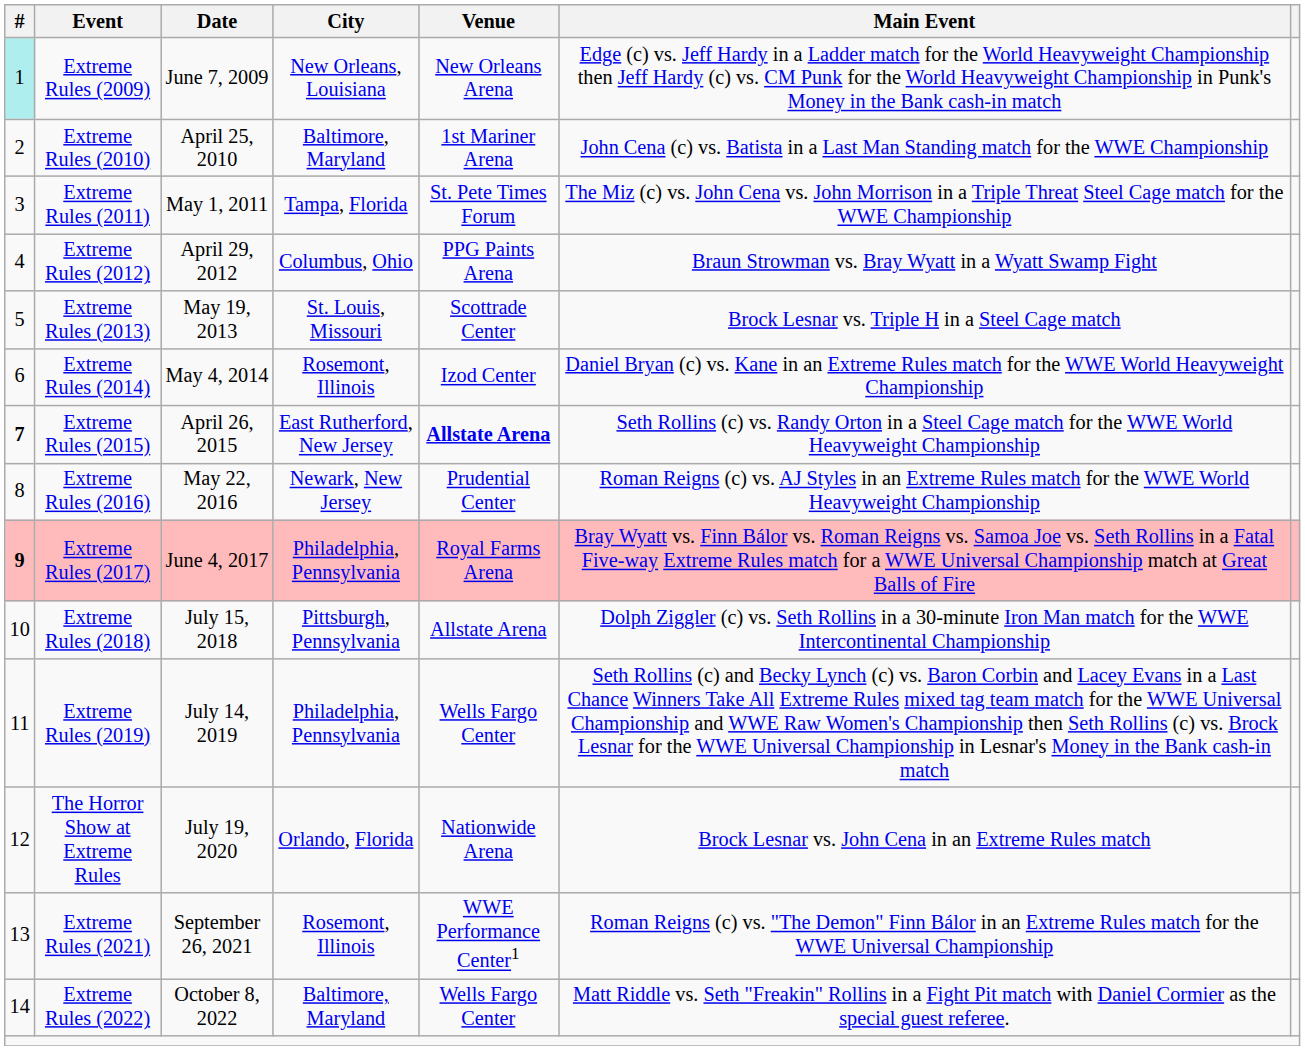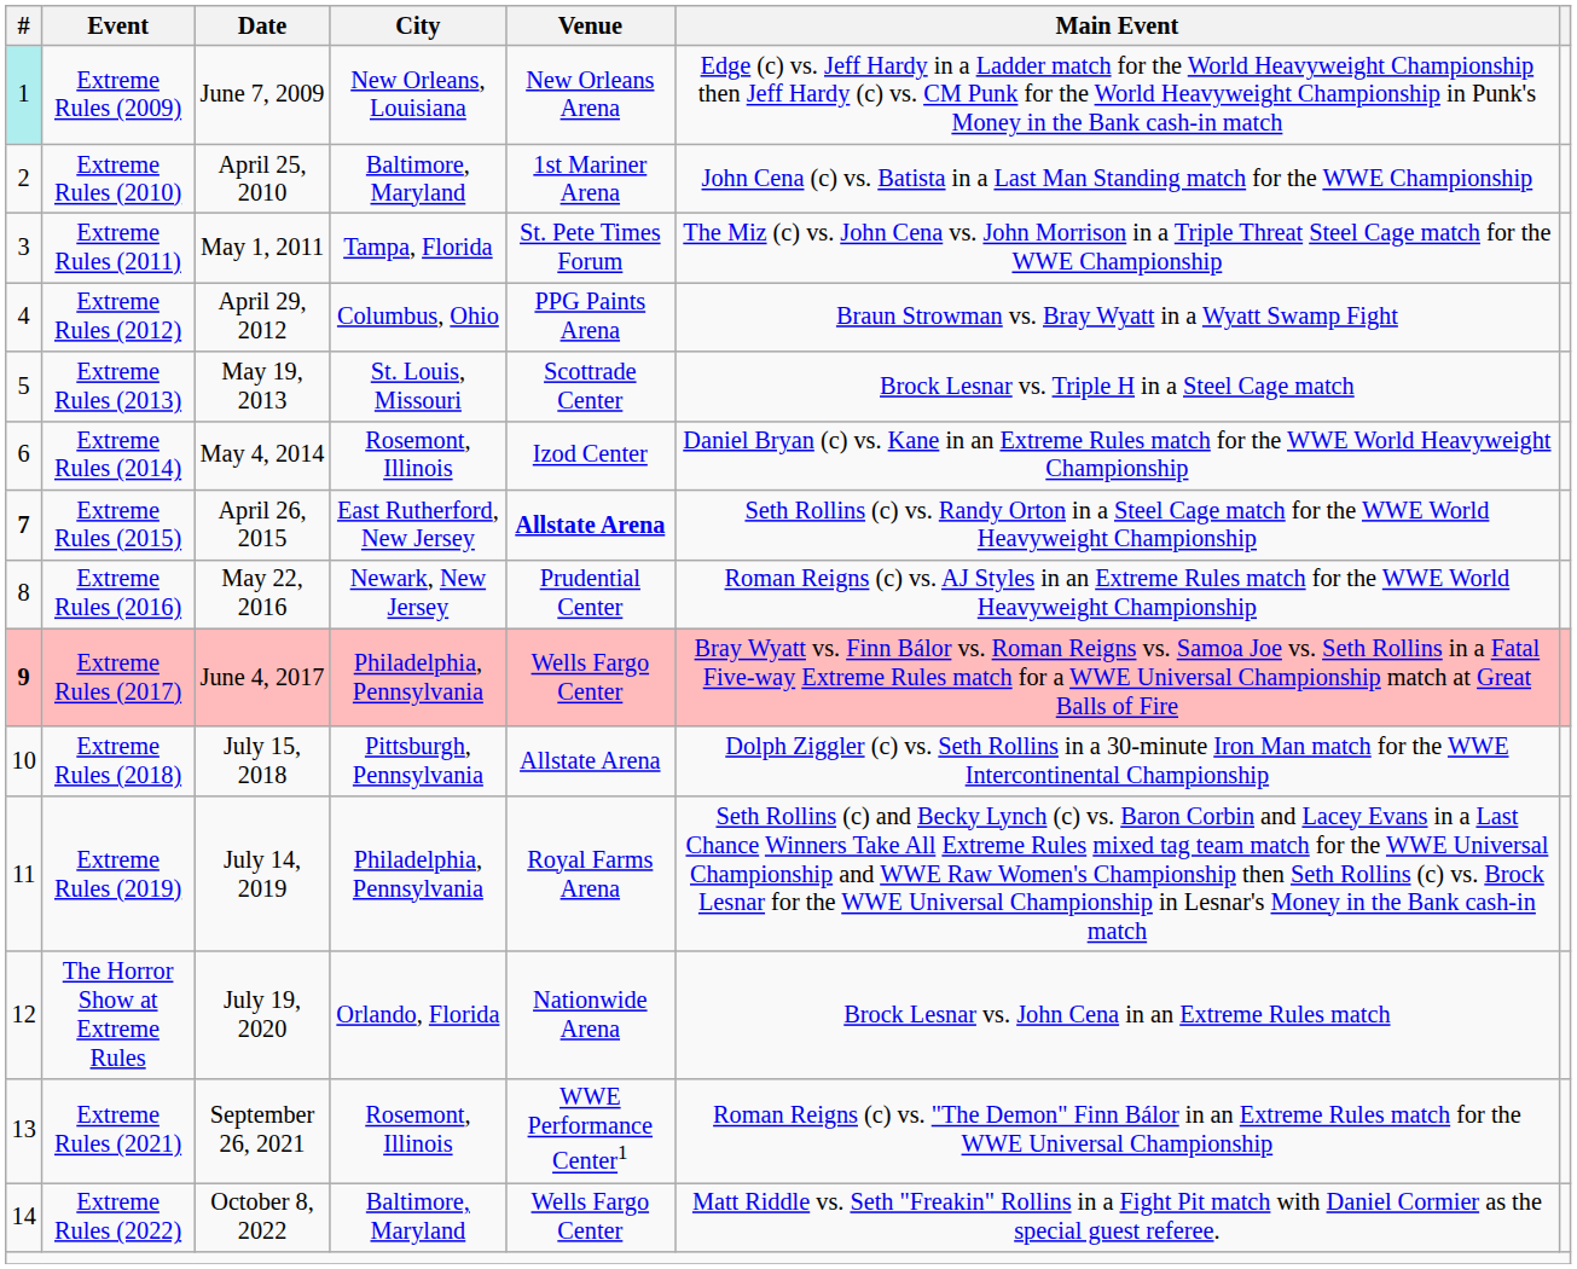Extreme Rules (2017) | Venue: Royal Farms Arena -> Wells Fargo Center
Extreme Rules (2019) | Venue: Wells Fargo Center -> Royal Farms Arena
